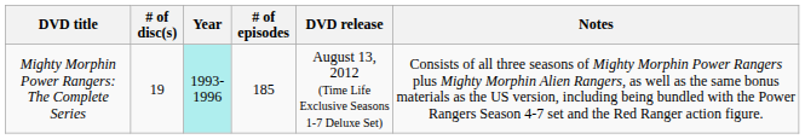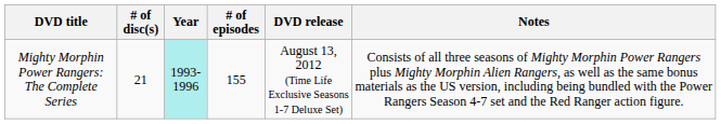Mighty Morphin Power Rangers: The Complete Series | # of disc(s): 19 -> 21
Mighty Morphin Power Rangers: The Complete Series | # of episodes: 185 -> 155
